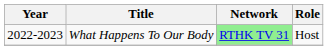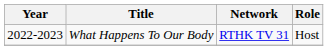What Happens To Our Body | Network: lightgreen background -> no background
